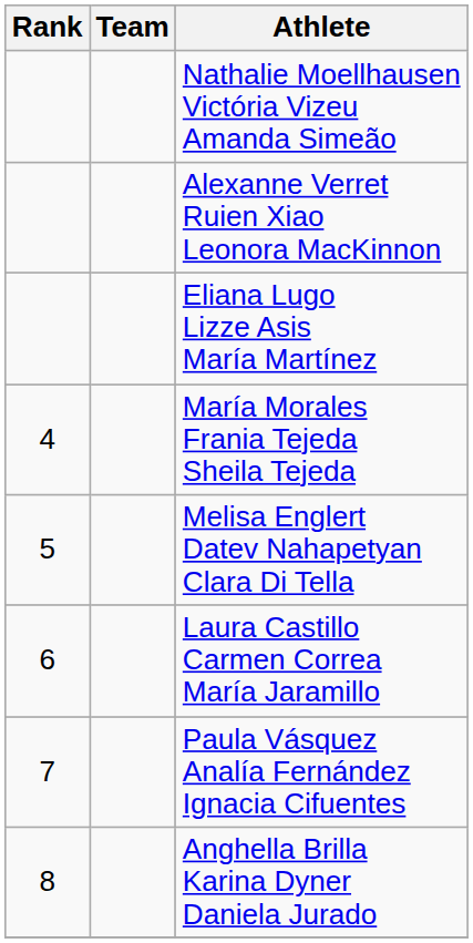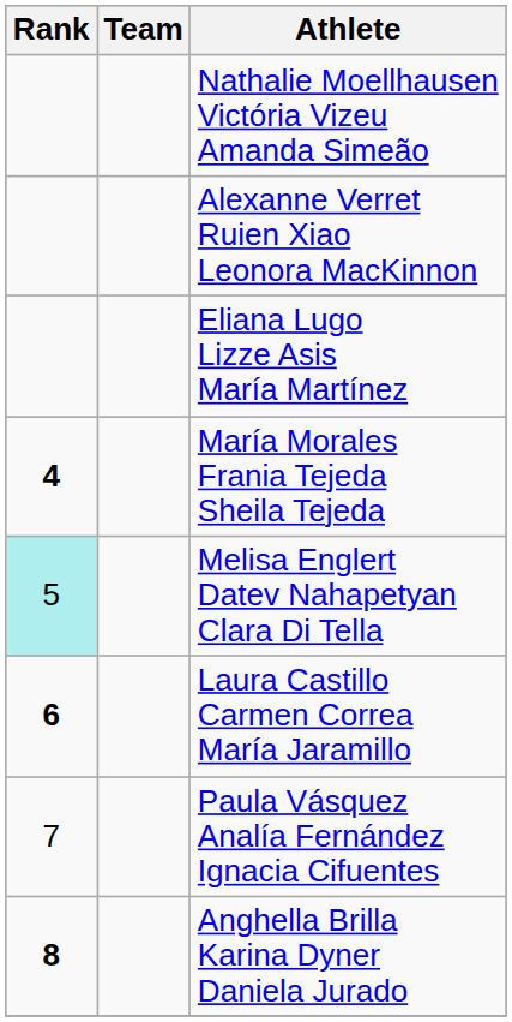María Morales Frania Tejeda Sheila Tejeda | Rank: normal -> bold
Melisa Englert Datev Nahapetyan Clara Di Tella | Rank: no background -> paleturquoise background
Laura Castillo Carmen Correa María Jaramillo | Rank: normal -> bold
Anghella Brilla Karina Dyner Daniela Jurado | Rank: normal -> bold
